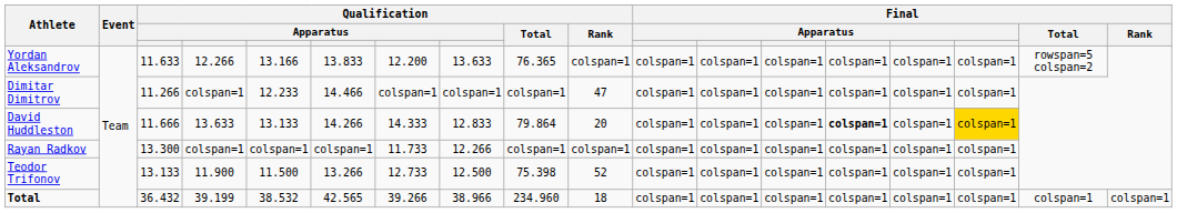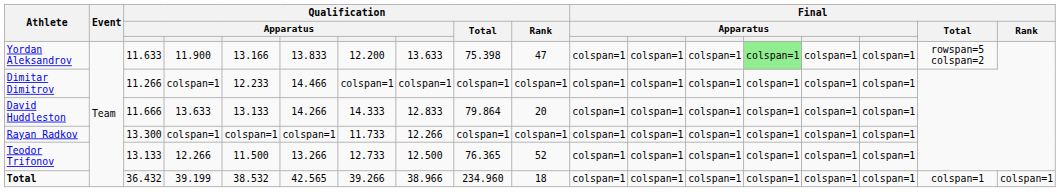Yordan Aleksandrov | column 4: 12.266 -> 11.900
Yordan Aleksandrov | Qualification / Total: 76.365 -> 75.398
Yordan Aleksandrov | Qualification / Rank: colspan=1 -> 47
Yordan Aleksandrov | column 14: no background -> lightgreen background
Dimitar Dimitrov | Qualification / Rank: 47 -> colspan=1
David Huddleston | column 14: bold -> normal
David Huddleston | column 16: gold background -> no background
Teodor Trifonov | column 4: 11.900 -> 12.266
Teodor Trifonov | Qualification / Total: 75.398 -> 76.365
